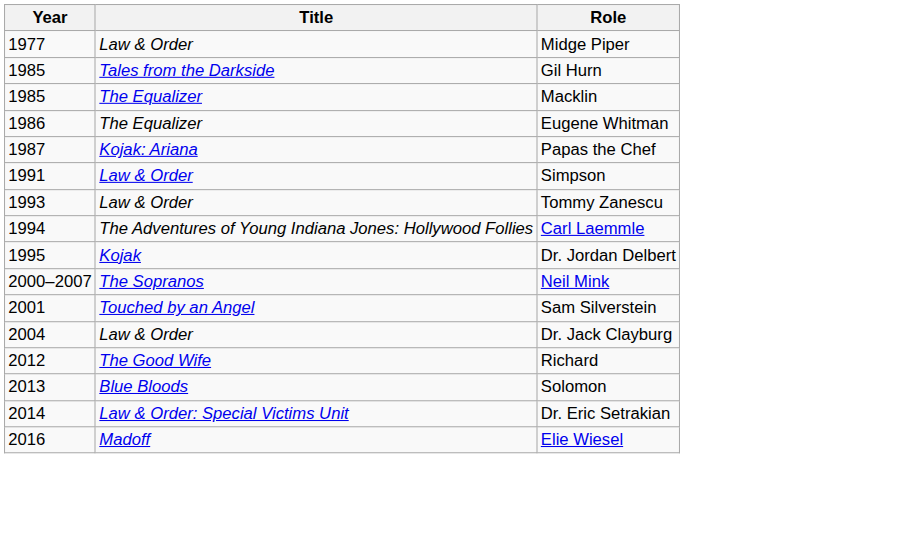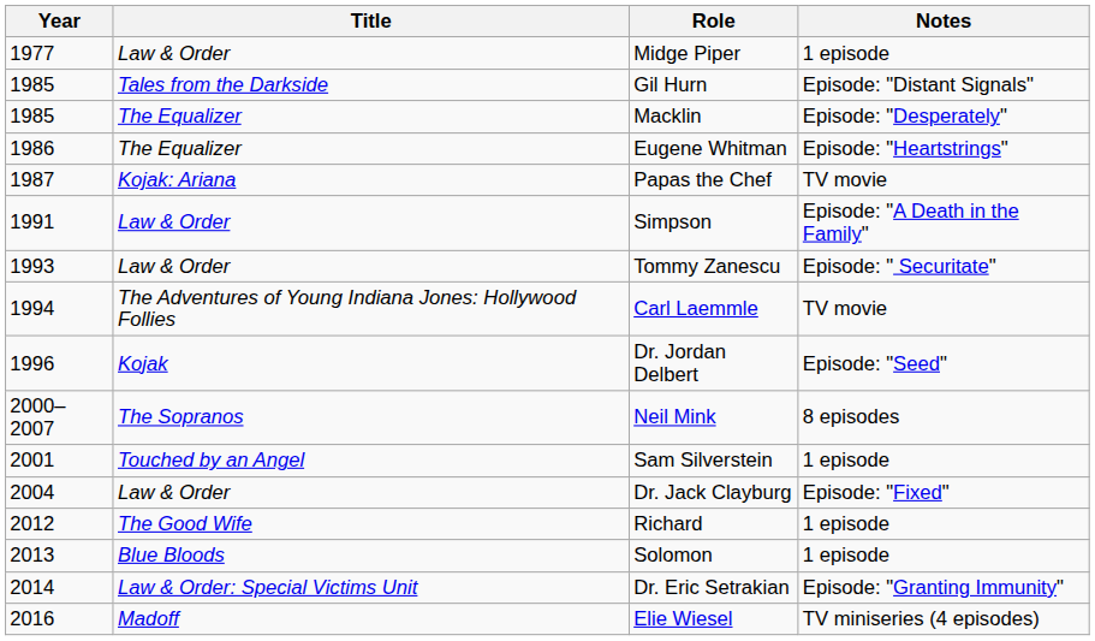+ column: Notes | 1 episode | Episode: "Distant Signals" | Episode: "Desperately" | Episode: "Heartstrings" | TV movie | Episode: "A Death in the Family" | Episode: " Securitate" | TV movie | Episode: "Seed" | 8 episodes | 1 episode | Episode: "Fixed" | 1 episode | 1 episode | Episode: "Granting Immunity" | TV miniseries (4 episodes)
Dr. Jordan Delbert | Year: 1995 -> 1996
